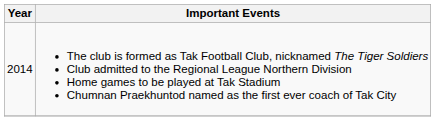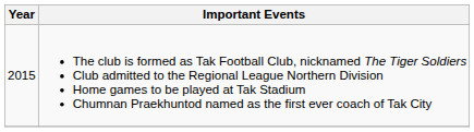row 2 | Year: 2014 -> 2015
